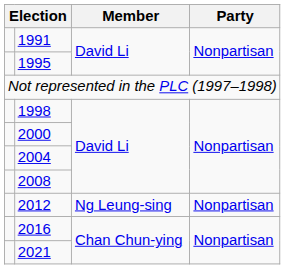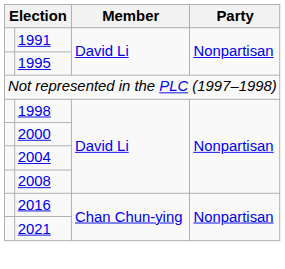- row: 2012 | Ng Leung-sing | Nonpartisan
